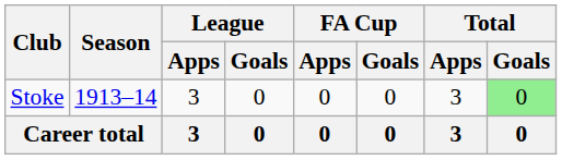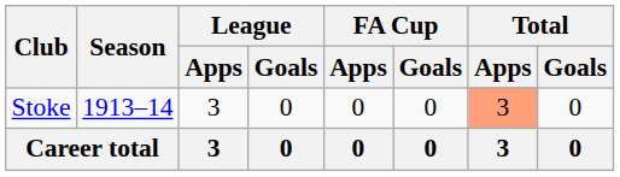Stoke | Total / Apps: no background -> lightsalmon background
Stoke | Total / Goals: lightgreen background -> no background
